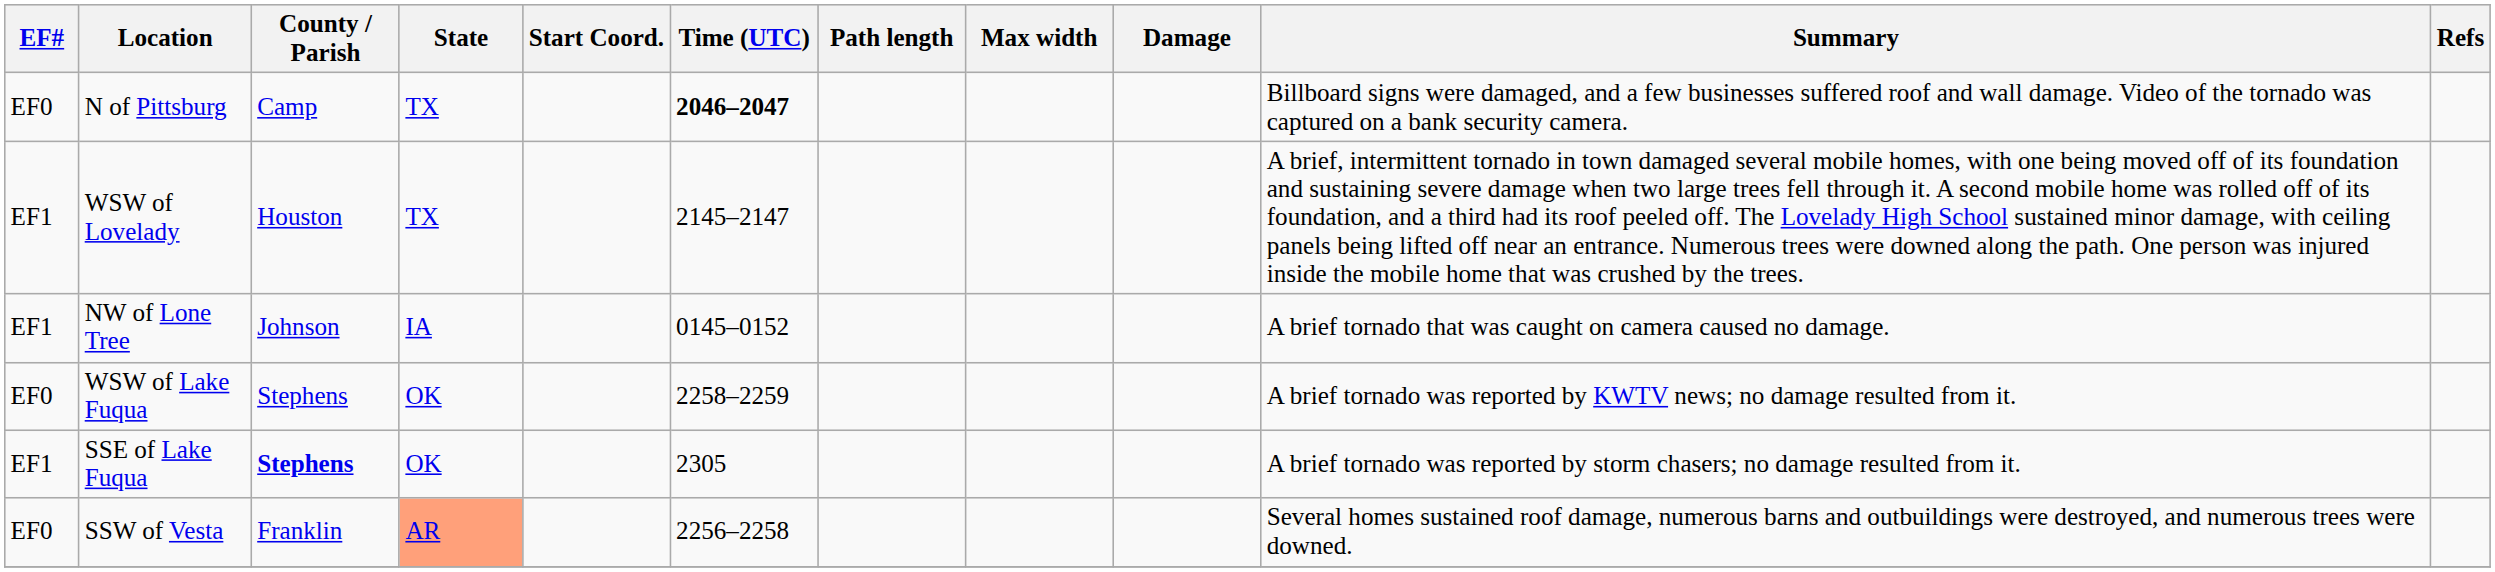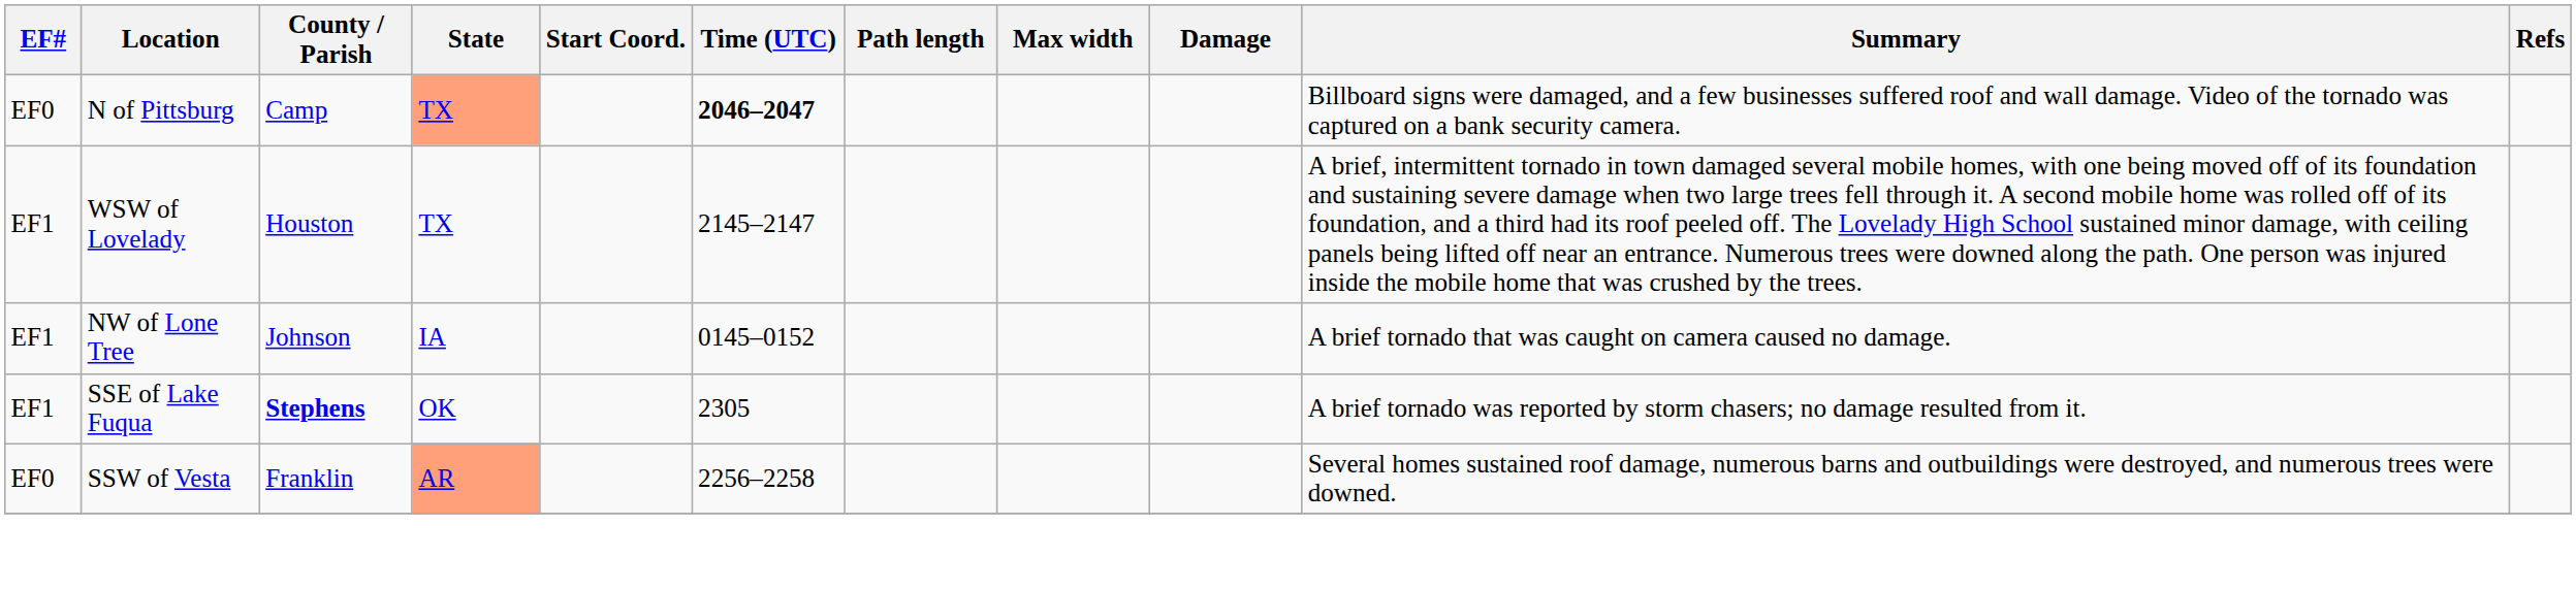N of Pittsburg | State: no background -> lightsalmon background
- row: EF0 | WSW of Lake Fuqua | Stephens | OK | 2258–2259 | A brief tornado was reported by KWTV news; no damage resulted from it.
